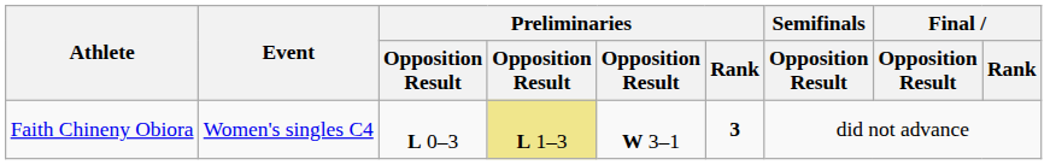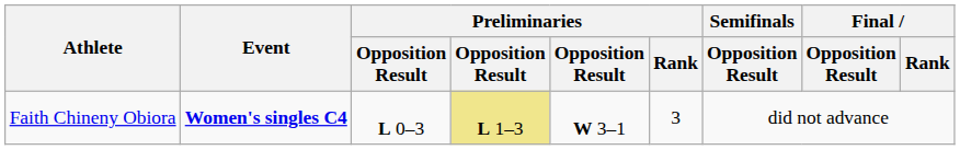Faith Chineny Obiora | Event: normal -> bold
Faith Chineny Obiora | Preliminaries / Rank: bold -> normal
